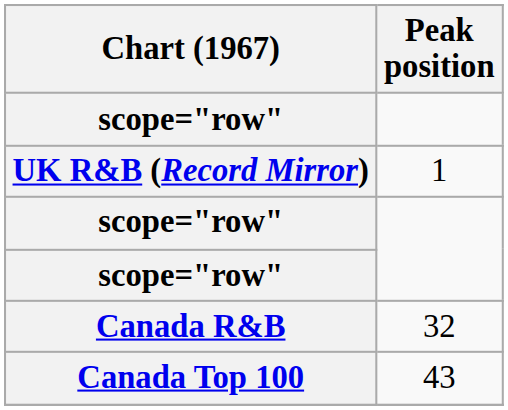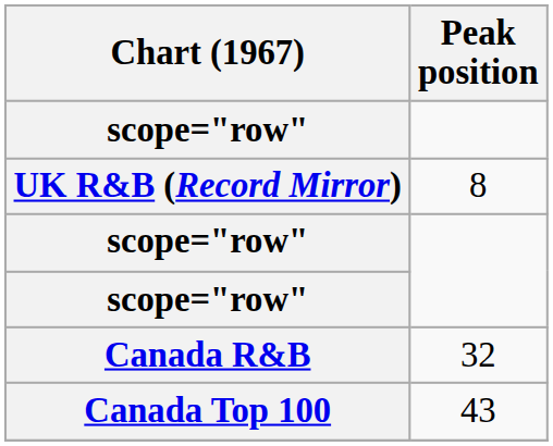UK R&B (Record Mirror) | Peak position: 1 -> 8
